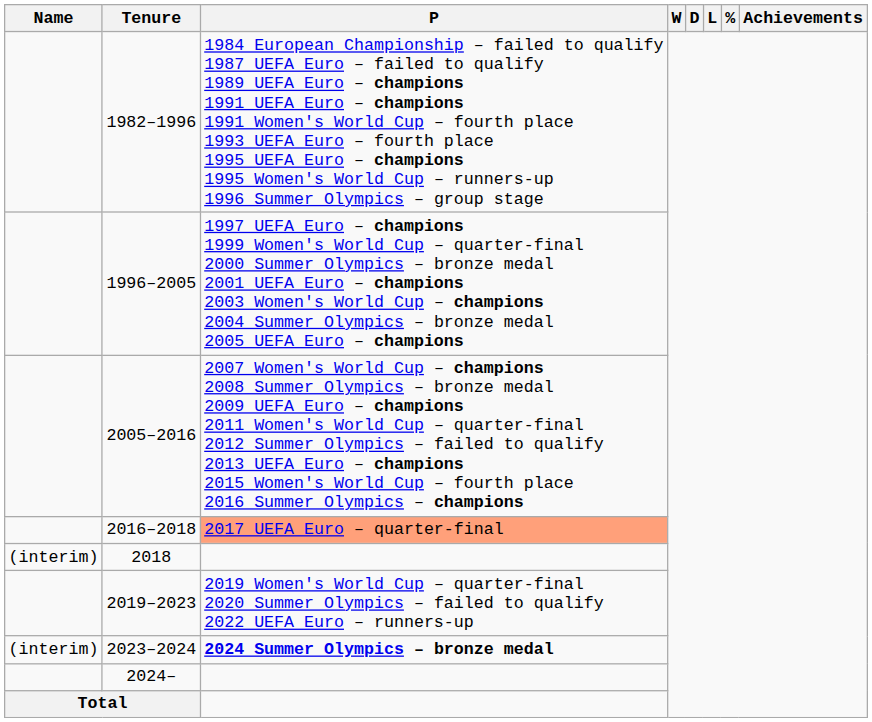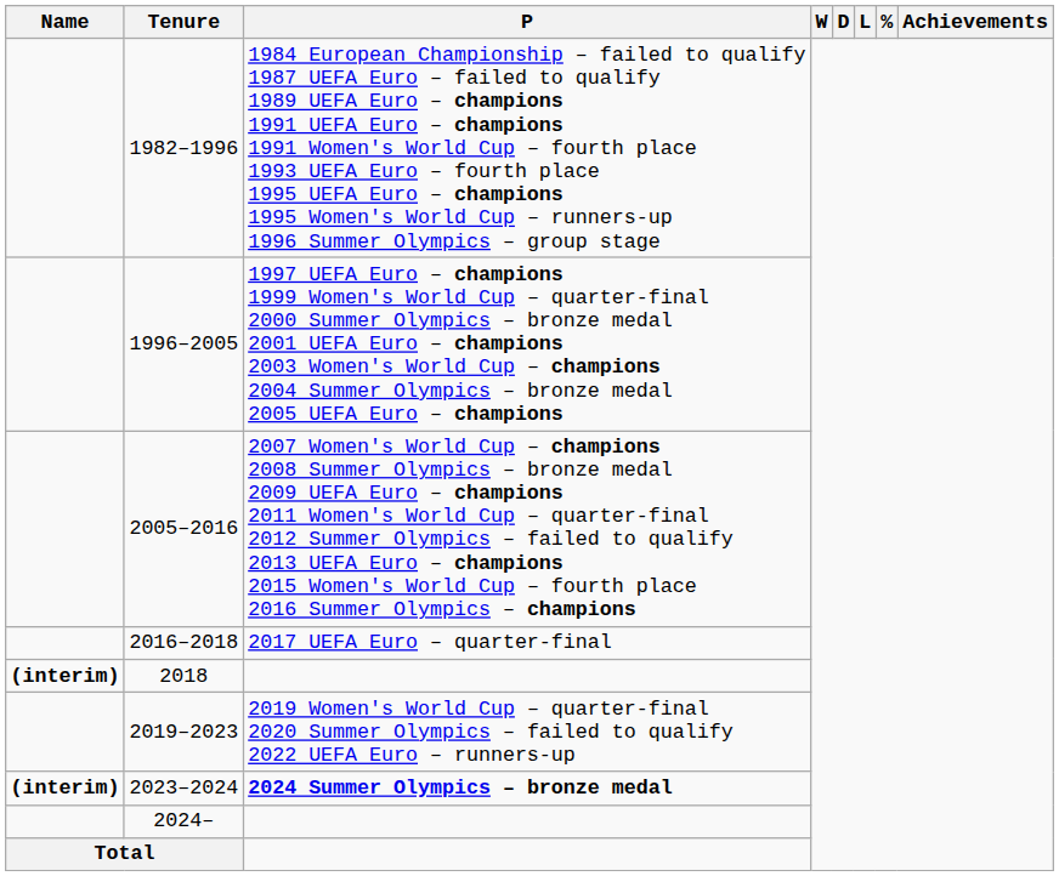2016–2018 | P: lightsalmon background -> no background
2018 | Name: normal -> bold
2023–2024 | Name: normal -> bold
